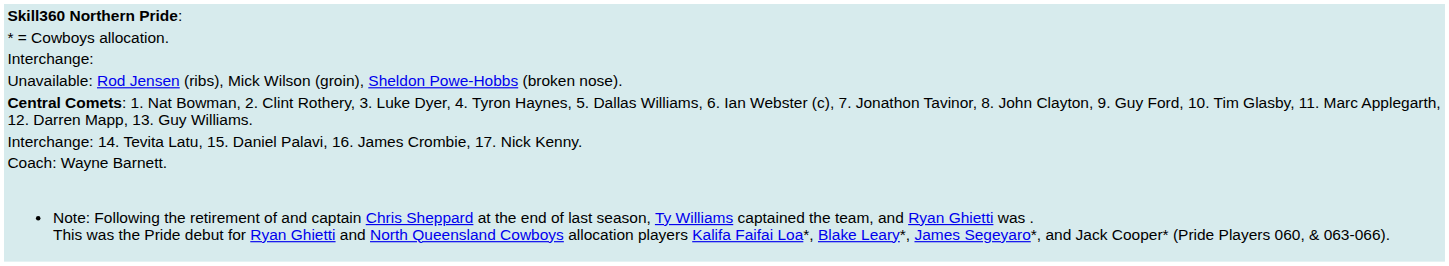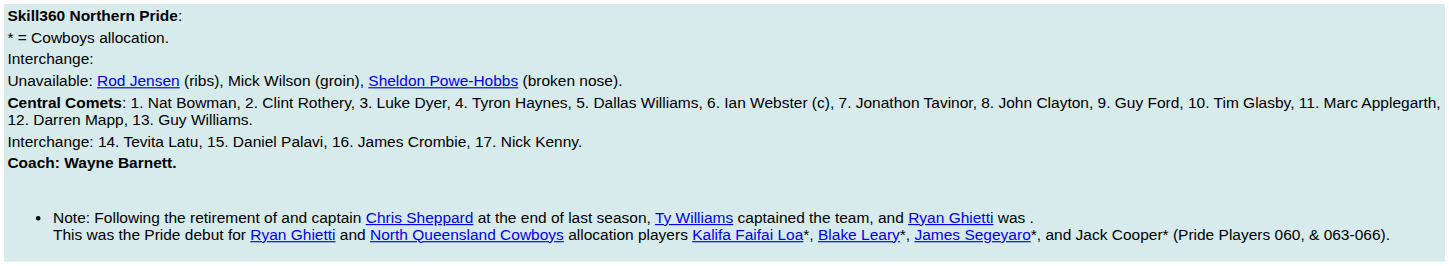row 7 | column 1: normal -> bold
